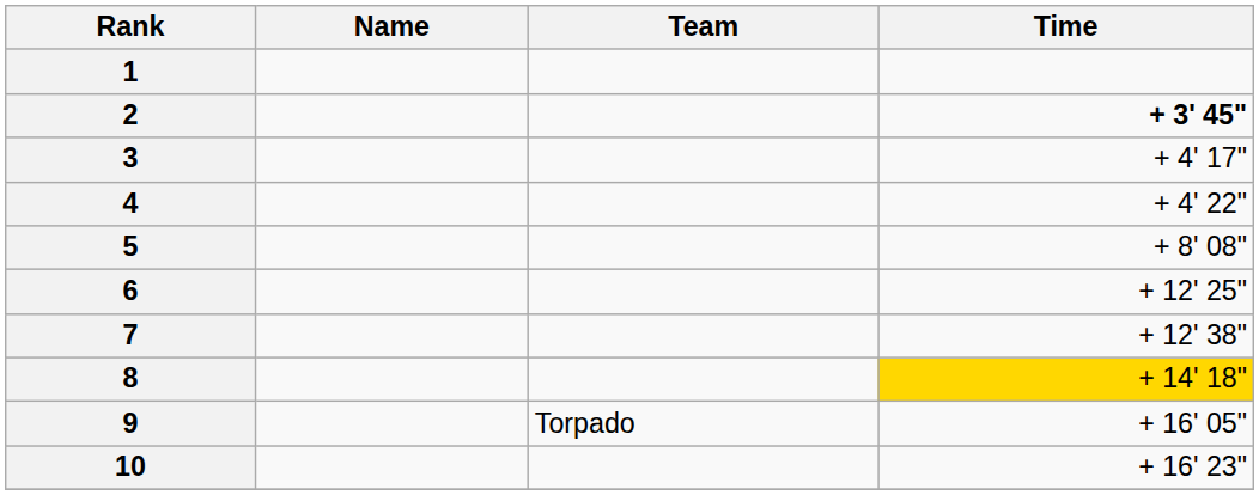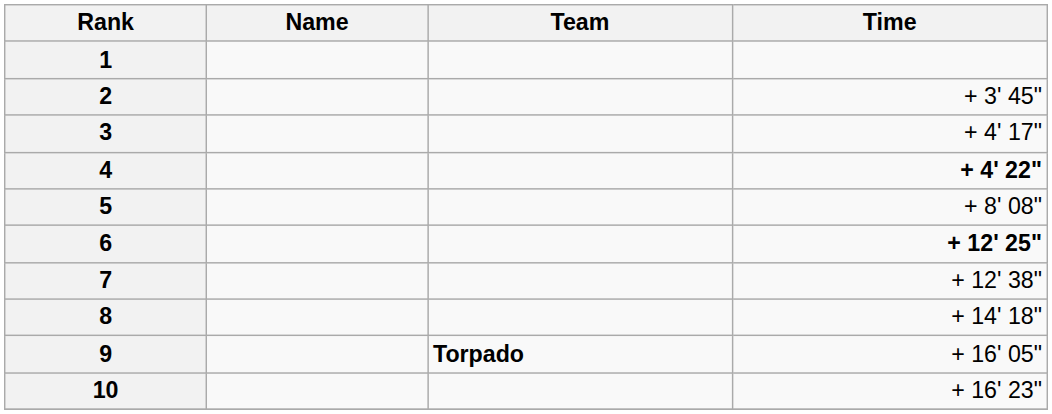2 | Time: bold -> normal
4 | Time: normal -> bold
6 | Time: normal -> bold
8 | Time: gold background -> no background
9 | Team: normal -> bold
